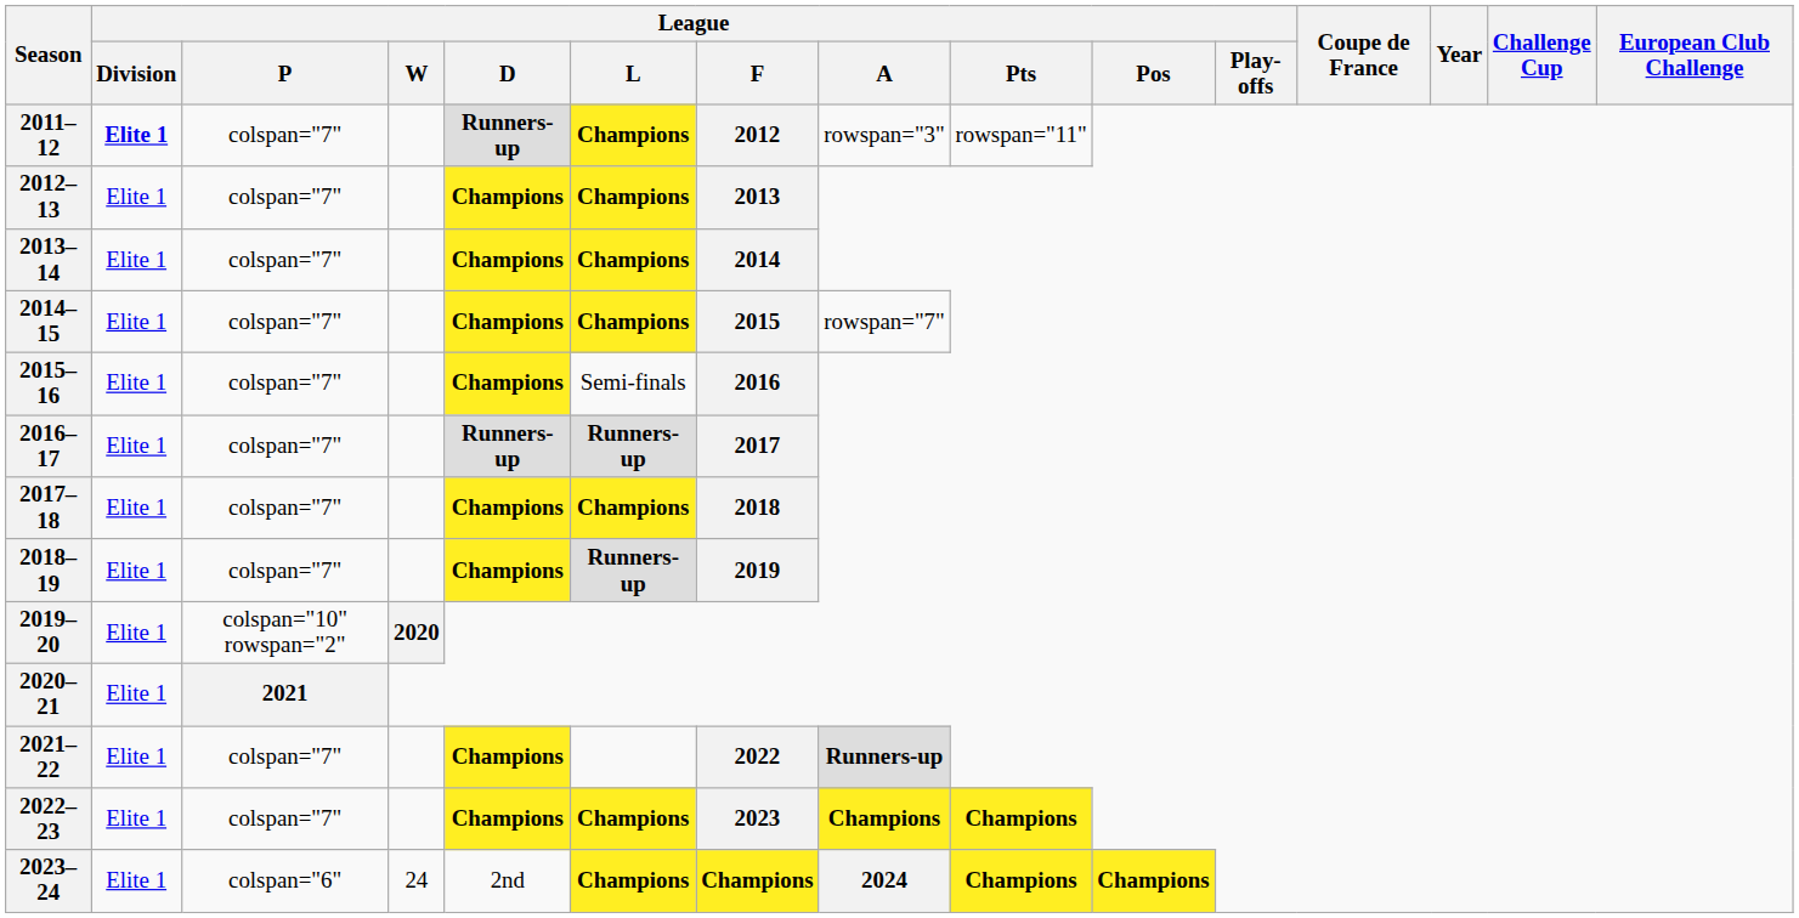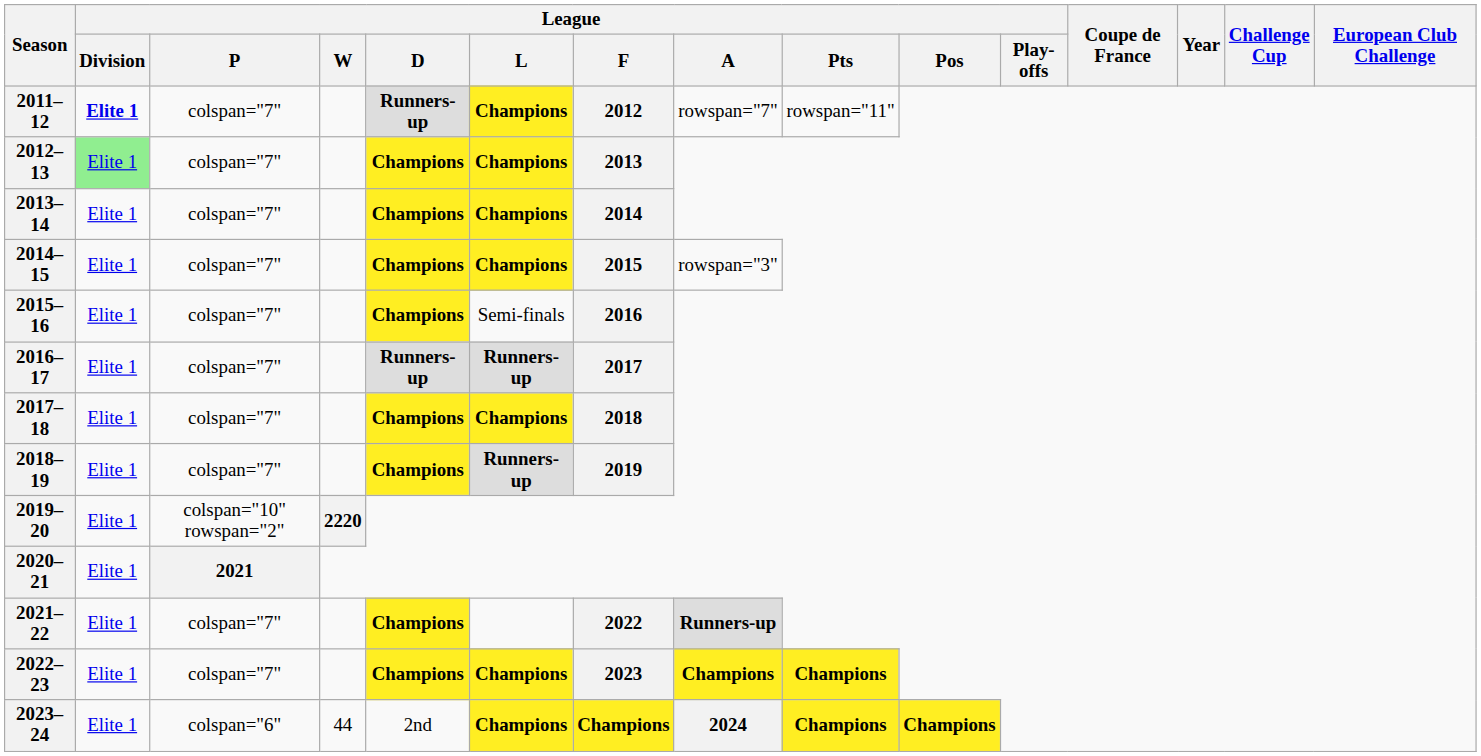2011–12 | League / A: rowspan="3" -> rowspan="7"
2012–13 | League / Division: no background -> lightgreen background
2014–15 | League / A: rowspan="7" -> rowspan="3"
2019–20 | League / W: 2020 -> 2220
2023–24 | League / W: 24 -> 44
